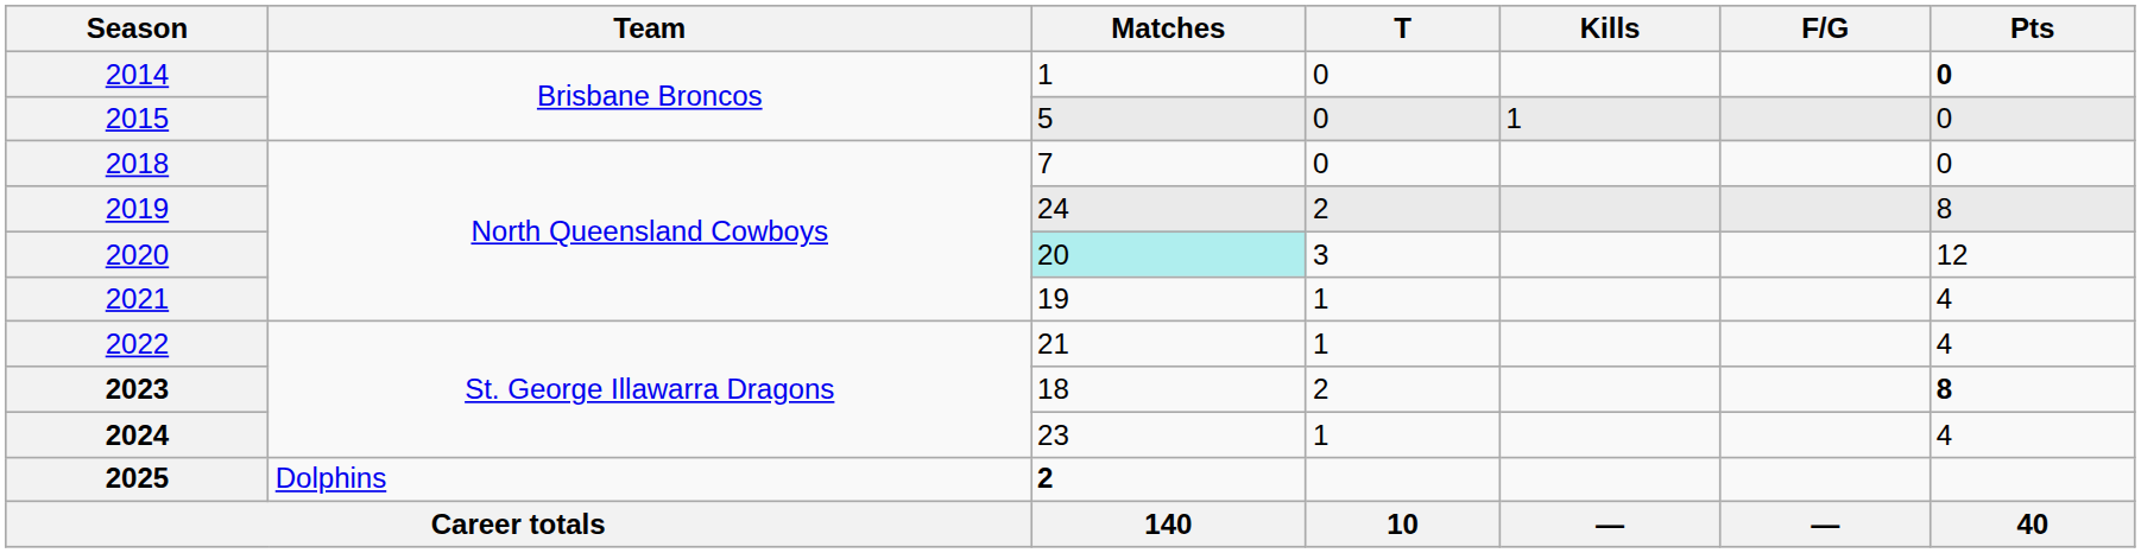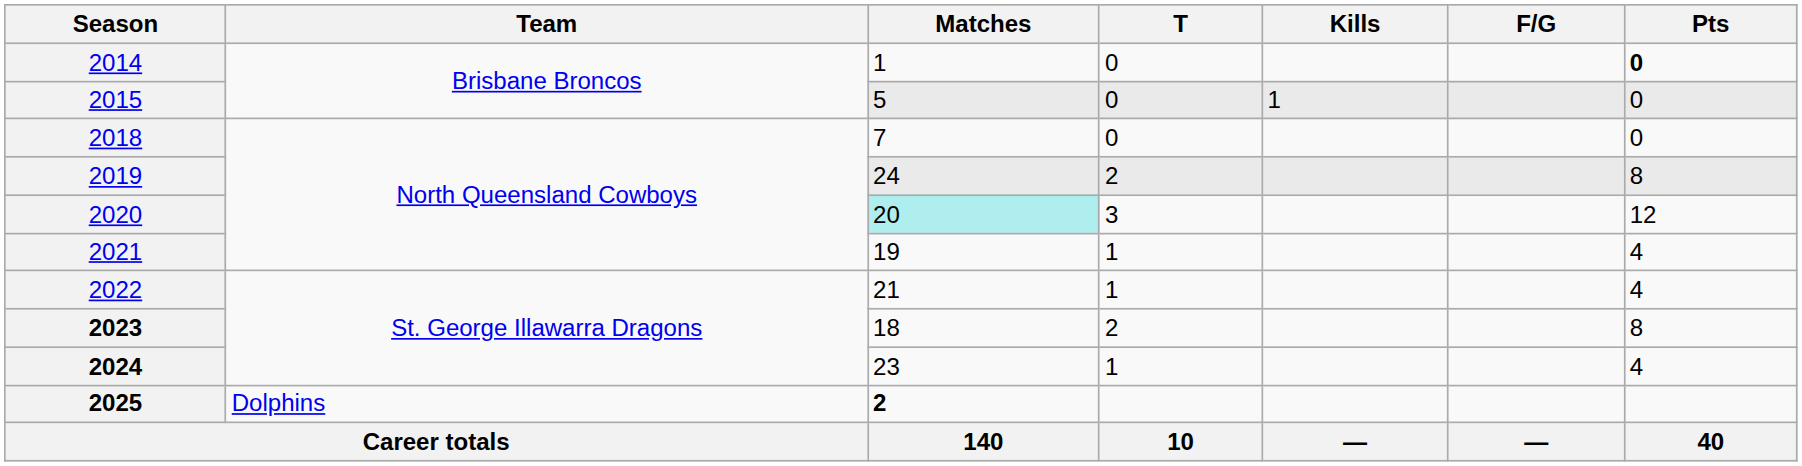2023 | Pts: bold -> normal
